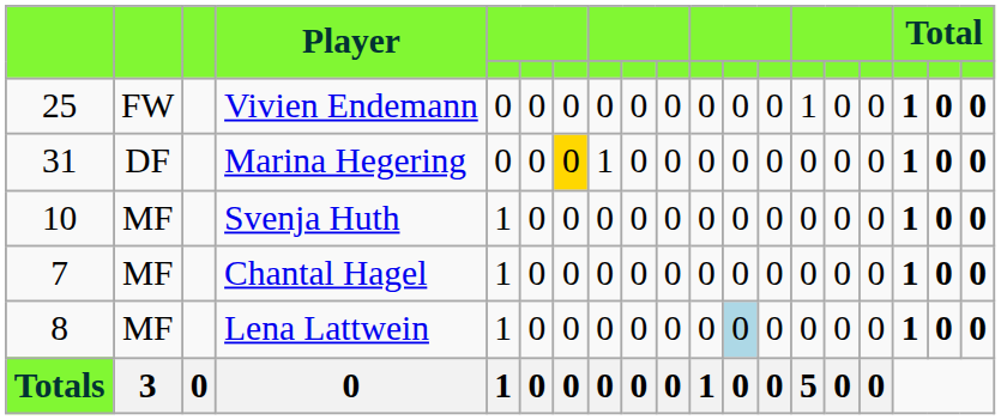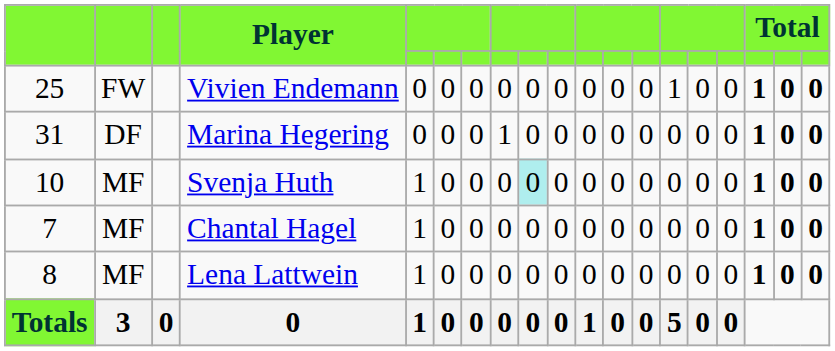Marina Hegering | column 7: gold background -> no background
Svenja Huth | column 9: no background -> paleturquoise background
Lena Lattwein | column 12: lightblue background -> no background
